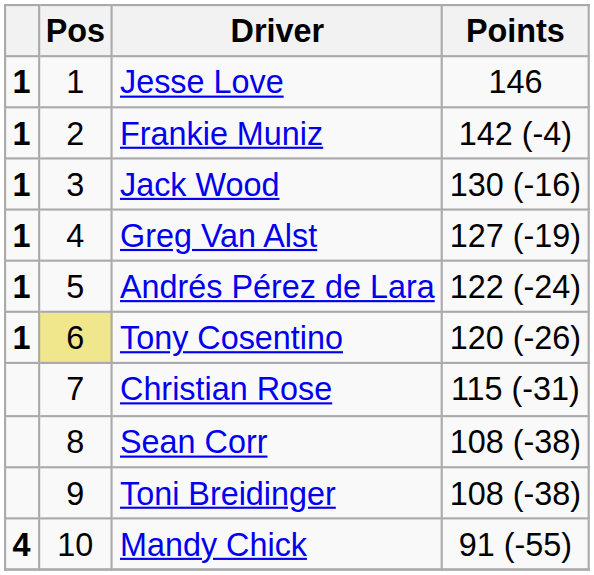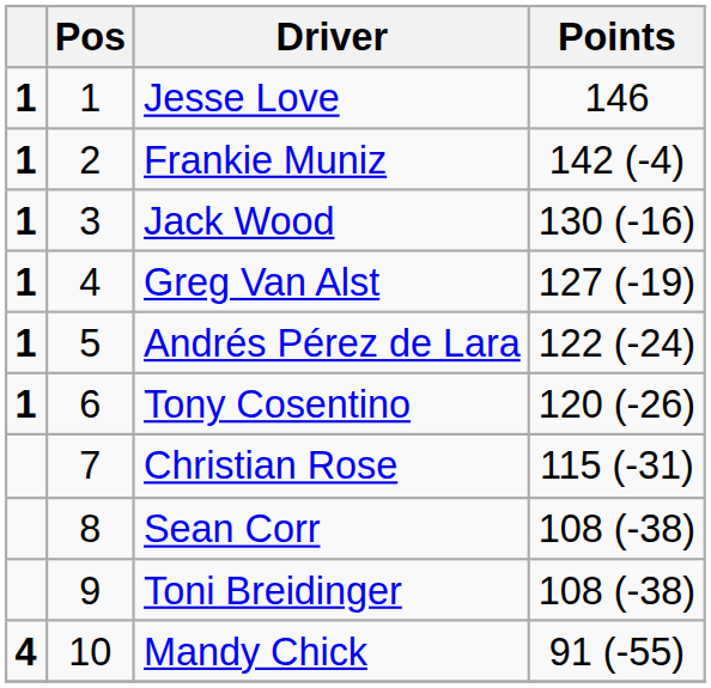Tony Cosentino | Pos: khaki background -> no background
